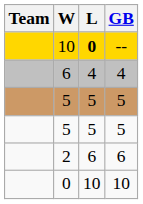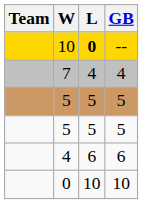row 3 | W: 6 -> 7
row 6 | W: 2 -> 4
